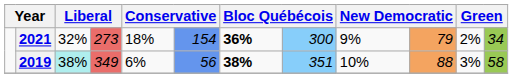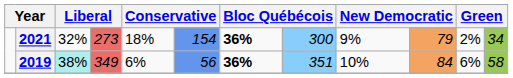2019 | column 7: 38% -> 36%
2019 | column 10: 88 -> 84
2019 | column 11: 3% -> 6%
